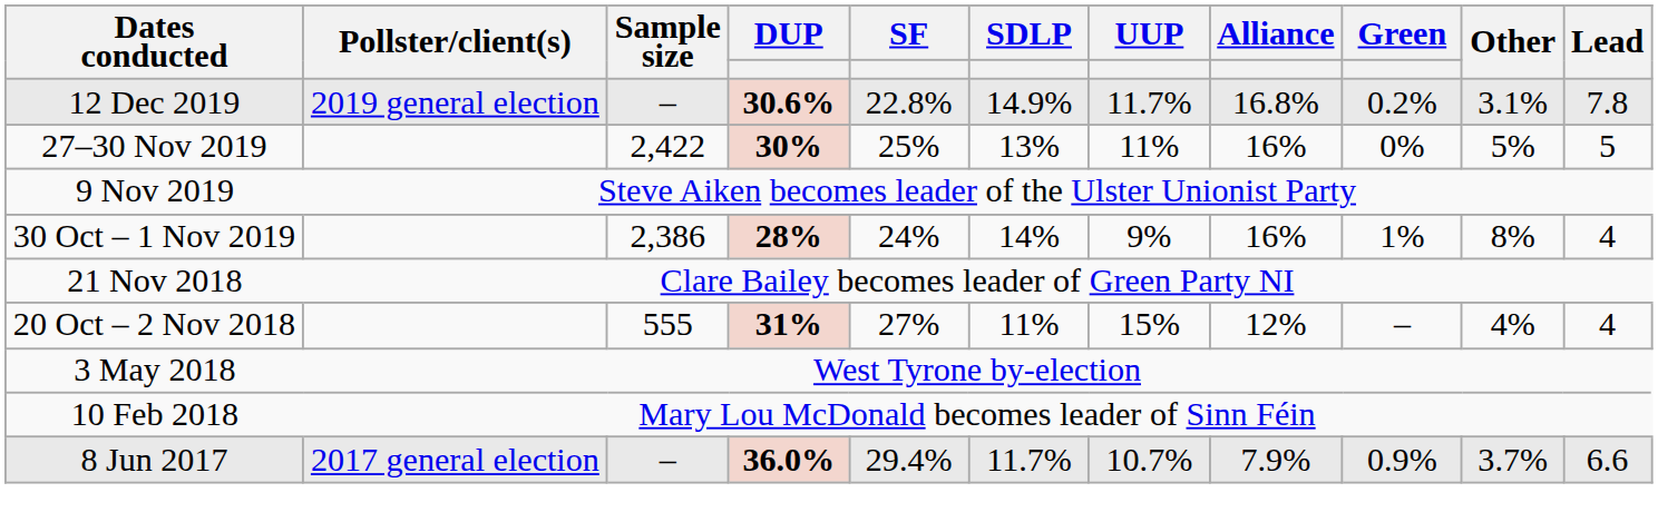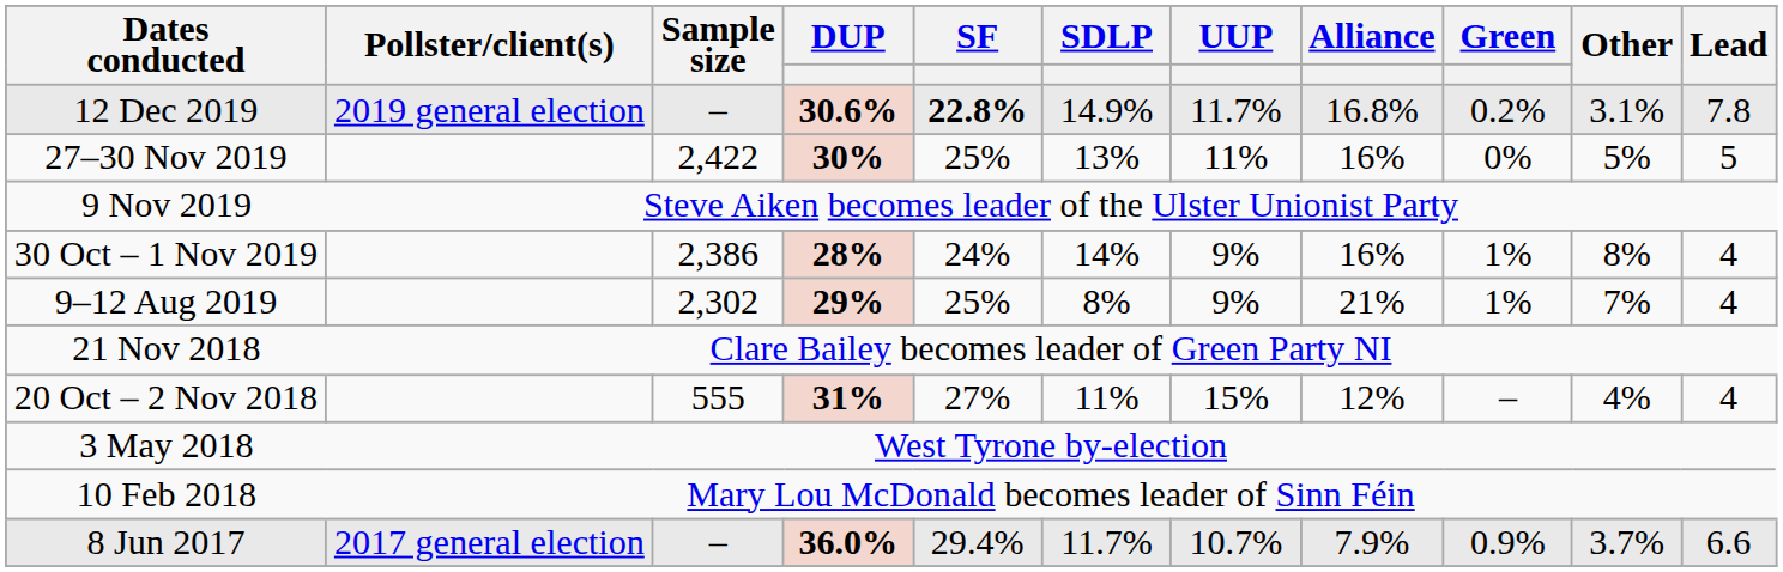12 Dec 2019 | SF: normal -> bold
+ row: 9–12 Aug 2019 | 2,302 | 29% | 25% | 8% | 9% | 21% | 1% | 7% | 4
